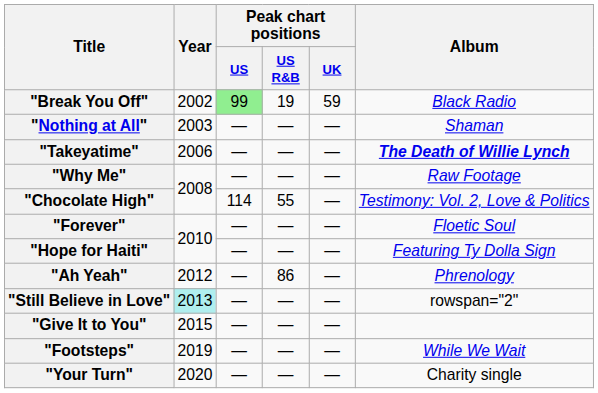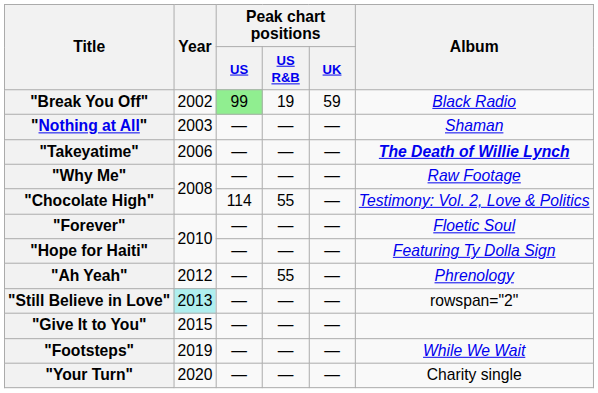"Ah Yeah" | Peak chart positions / US R&B: 86 -> 55
